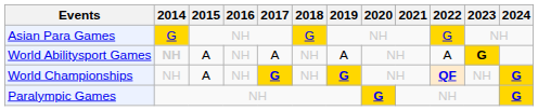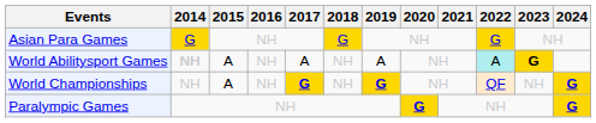World Abilitysport Games | 2022: no background -> paleturquoise background
World Championships | 2022: bold -> normal
